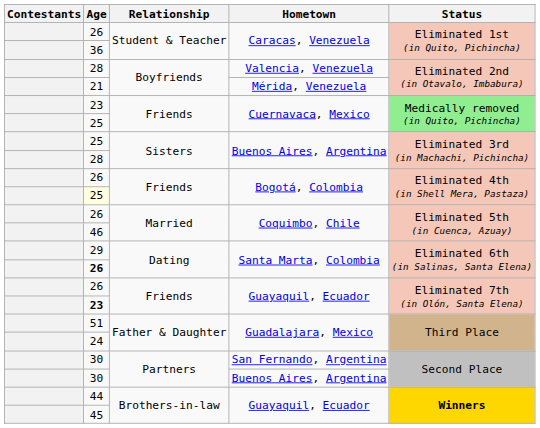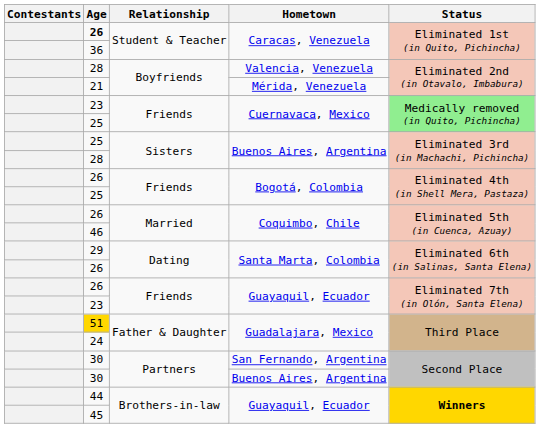26 / Caracas, Venezuela | Age: normal -> bold
25 / Bogotá, Colombia | Age: lightyellow background -> no background
26 / Santa Marta, Colombia | Age: bold -> normal
23 / Guayaquil, Ecuador | Age: bold -> normal
51 | Age: no background -> gold background
